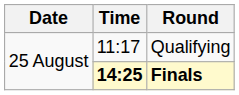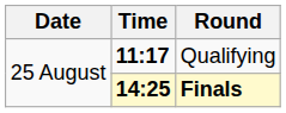Qualifying | Time: normal -> bold
